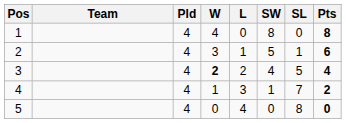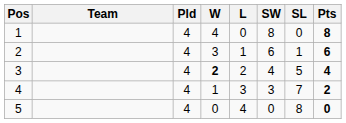row 3 | SW: 5 -> 6
row 5 | SW: 1 -> 3
